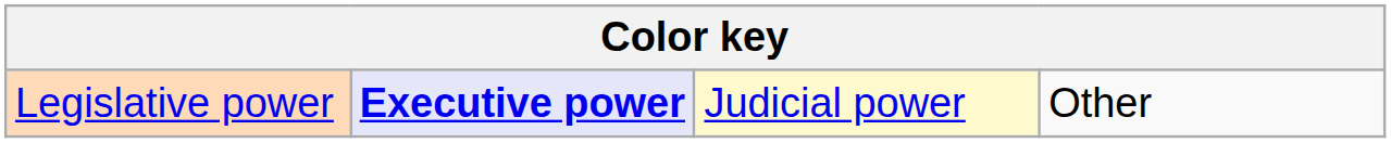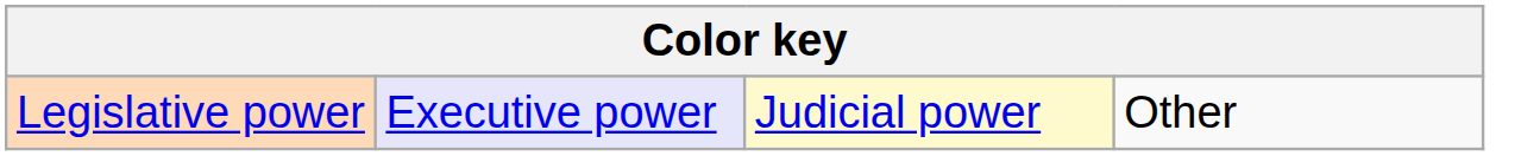Legislative power | column 2: bold -> normal
